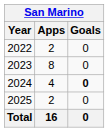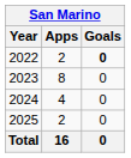2022 | Goals: normal -> bold
2024 | Goals: bold -> normal
